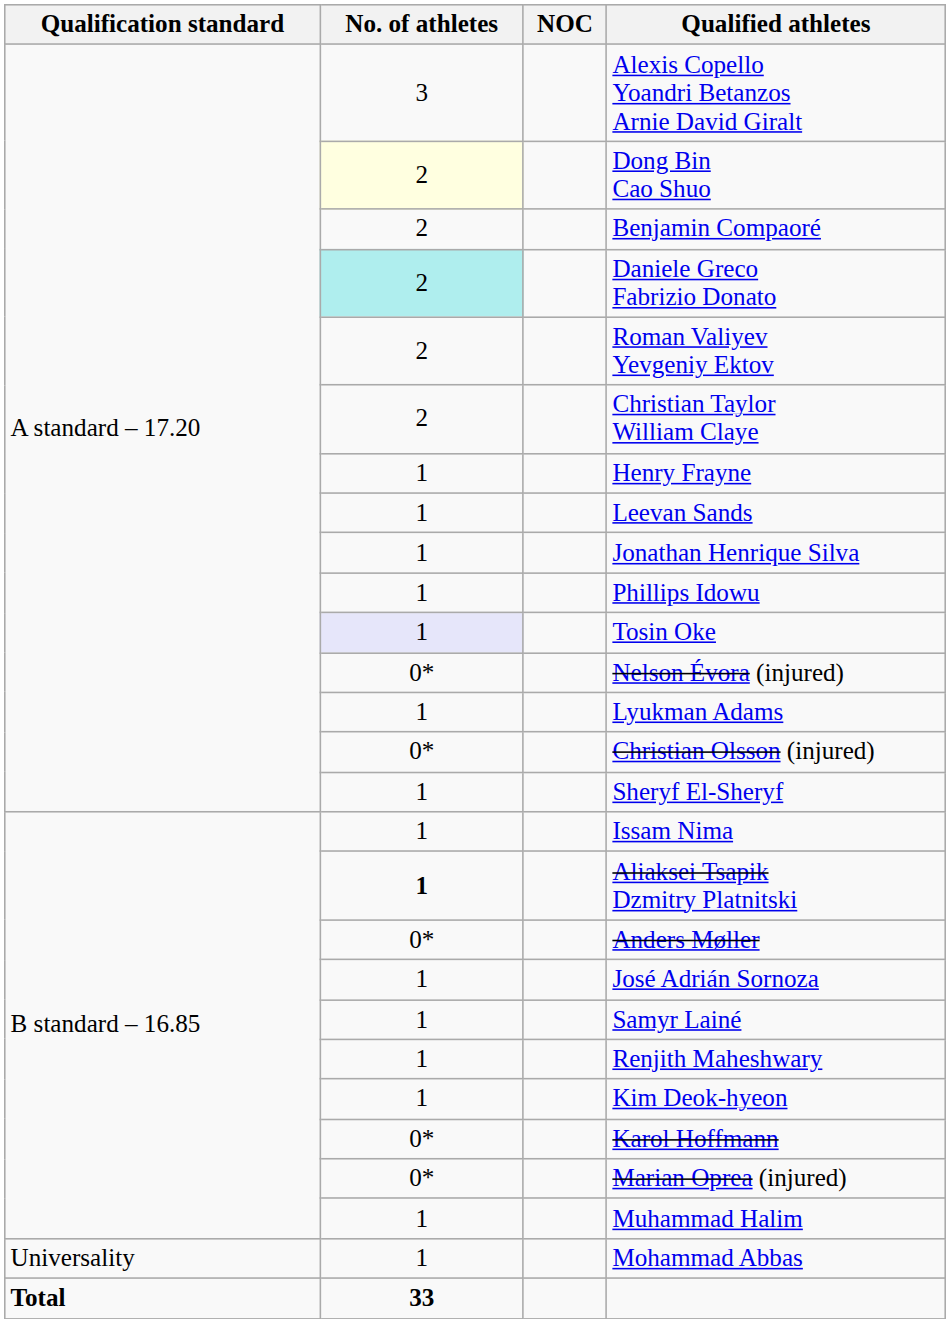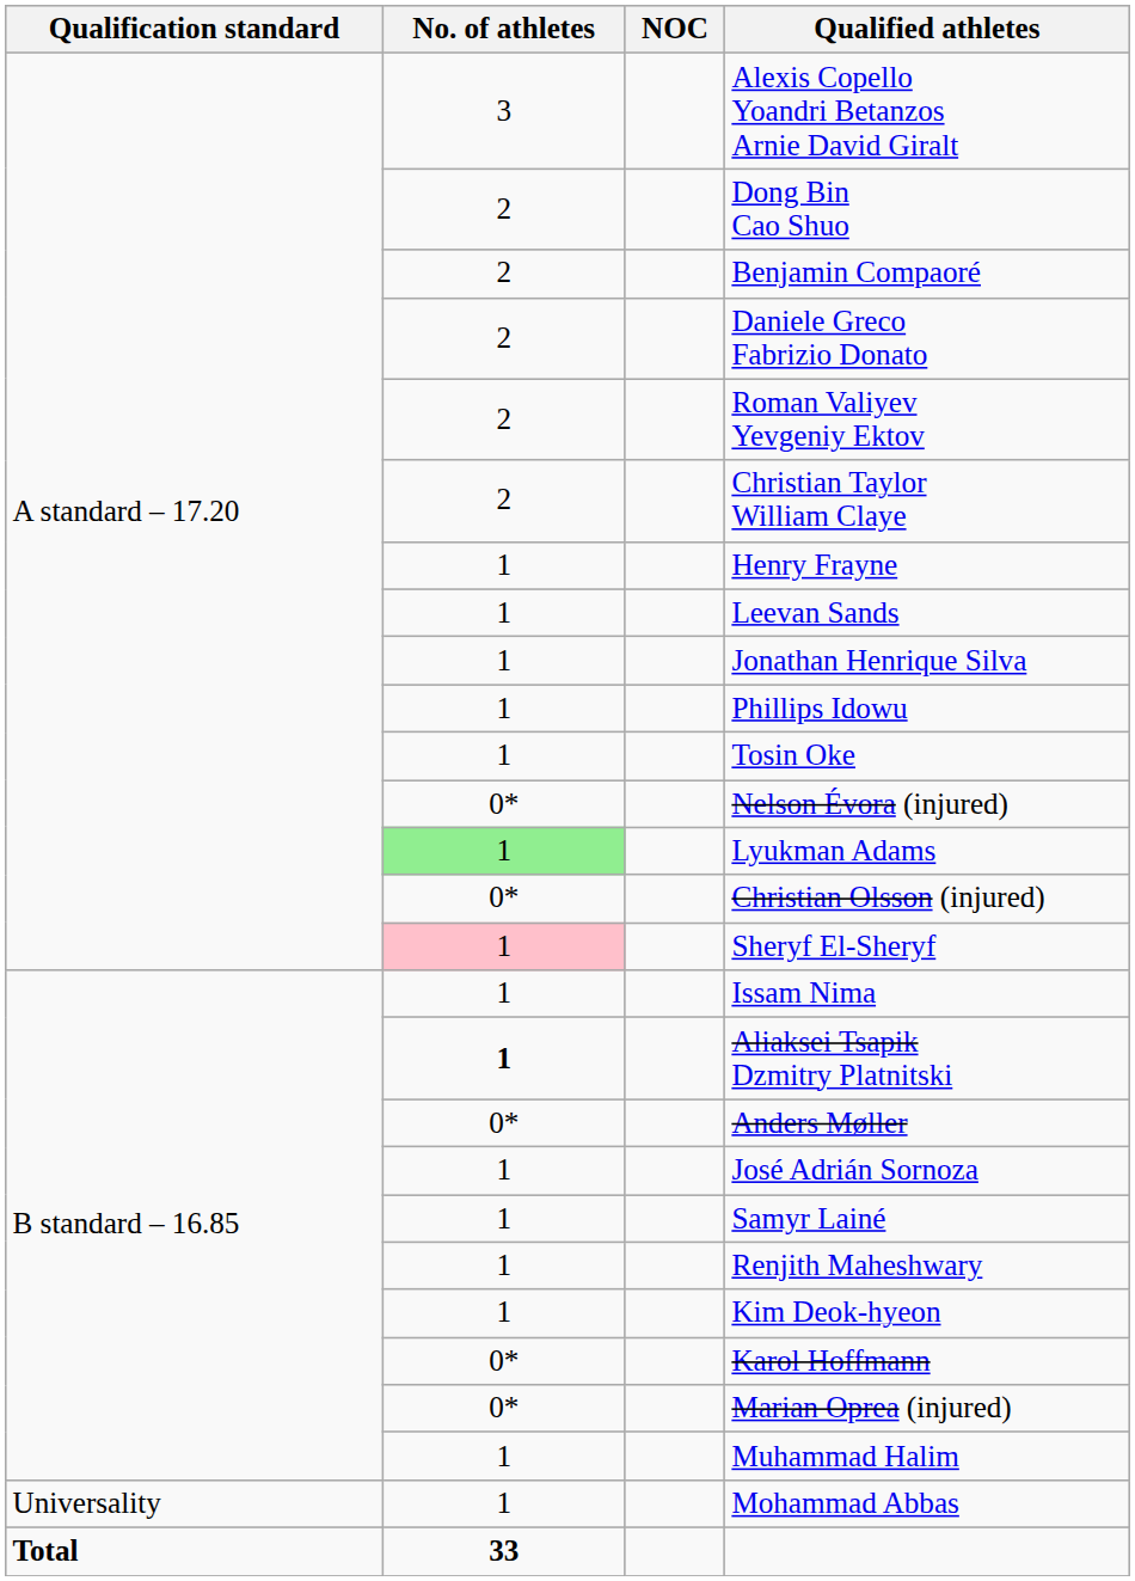Dong Bin Cao Shuo | No. of athletes: lightyellow background -> no background
Daniele Greco Fabrizio Donato | No. of athletes: paleturquoise background -> no background
Tosin Oke | No. of athletes: lavender background -> no background
Lyukman Adams | No. of athletes: no background -> lightgreen background
Sheryf El-Sheryf | No. of athletes: no background -> pink background
